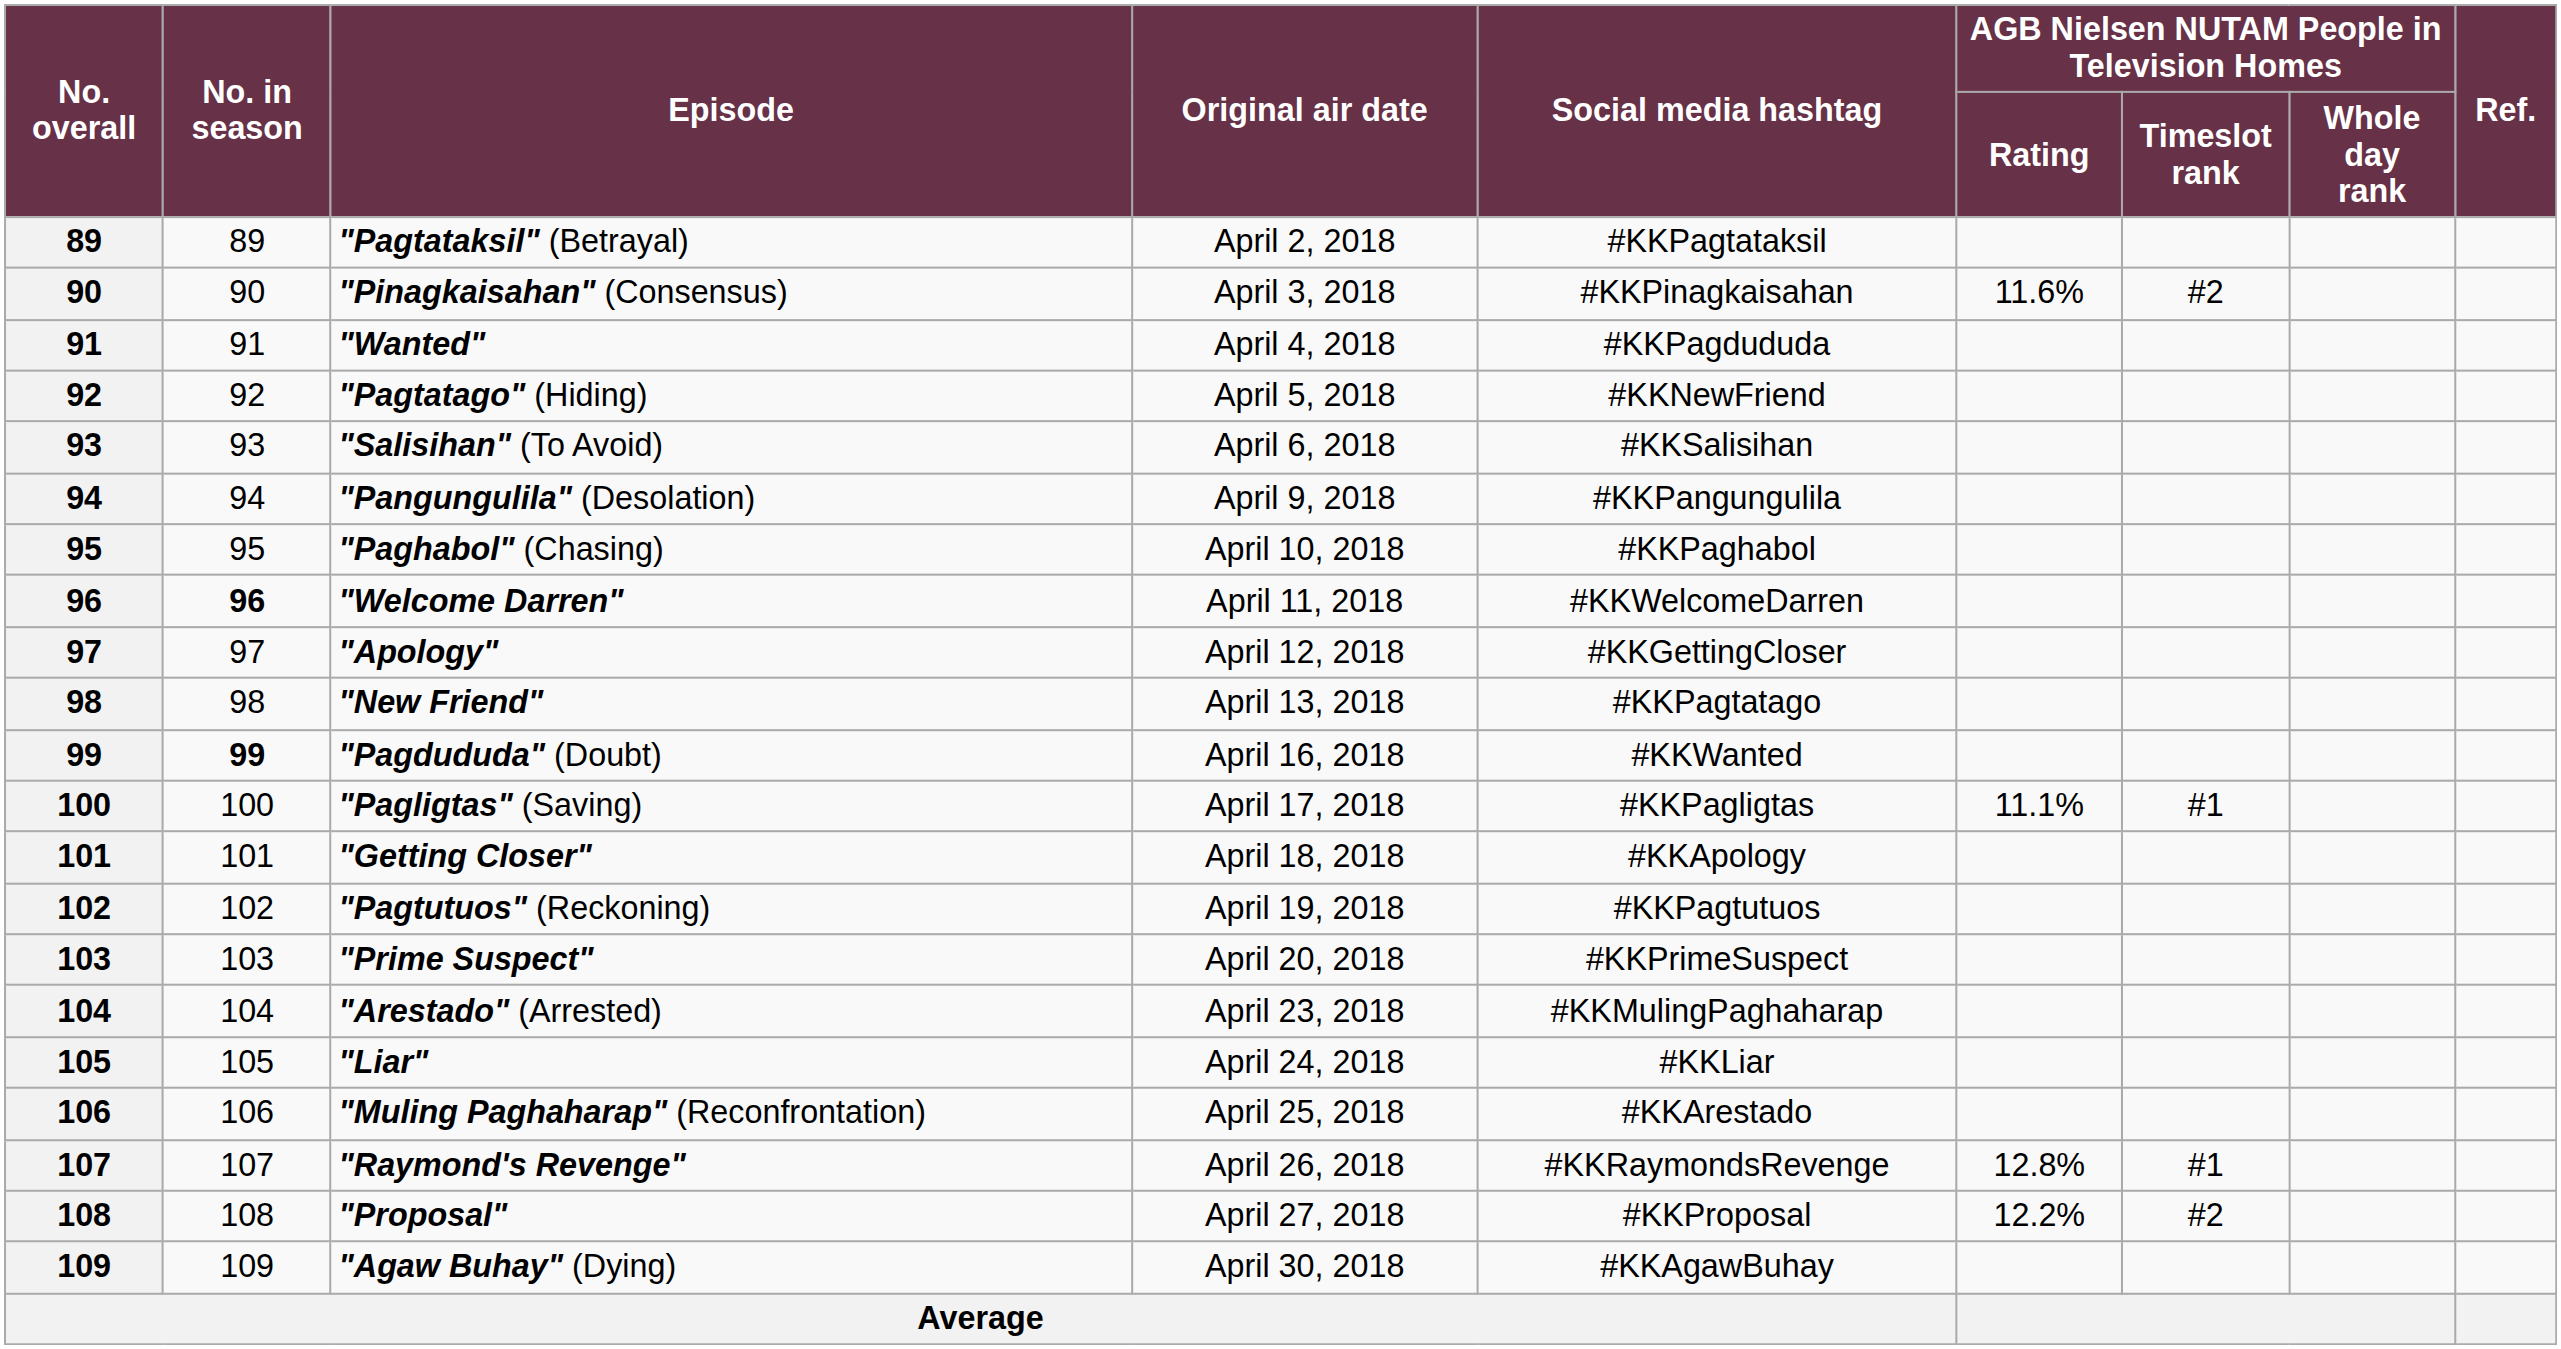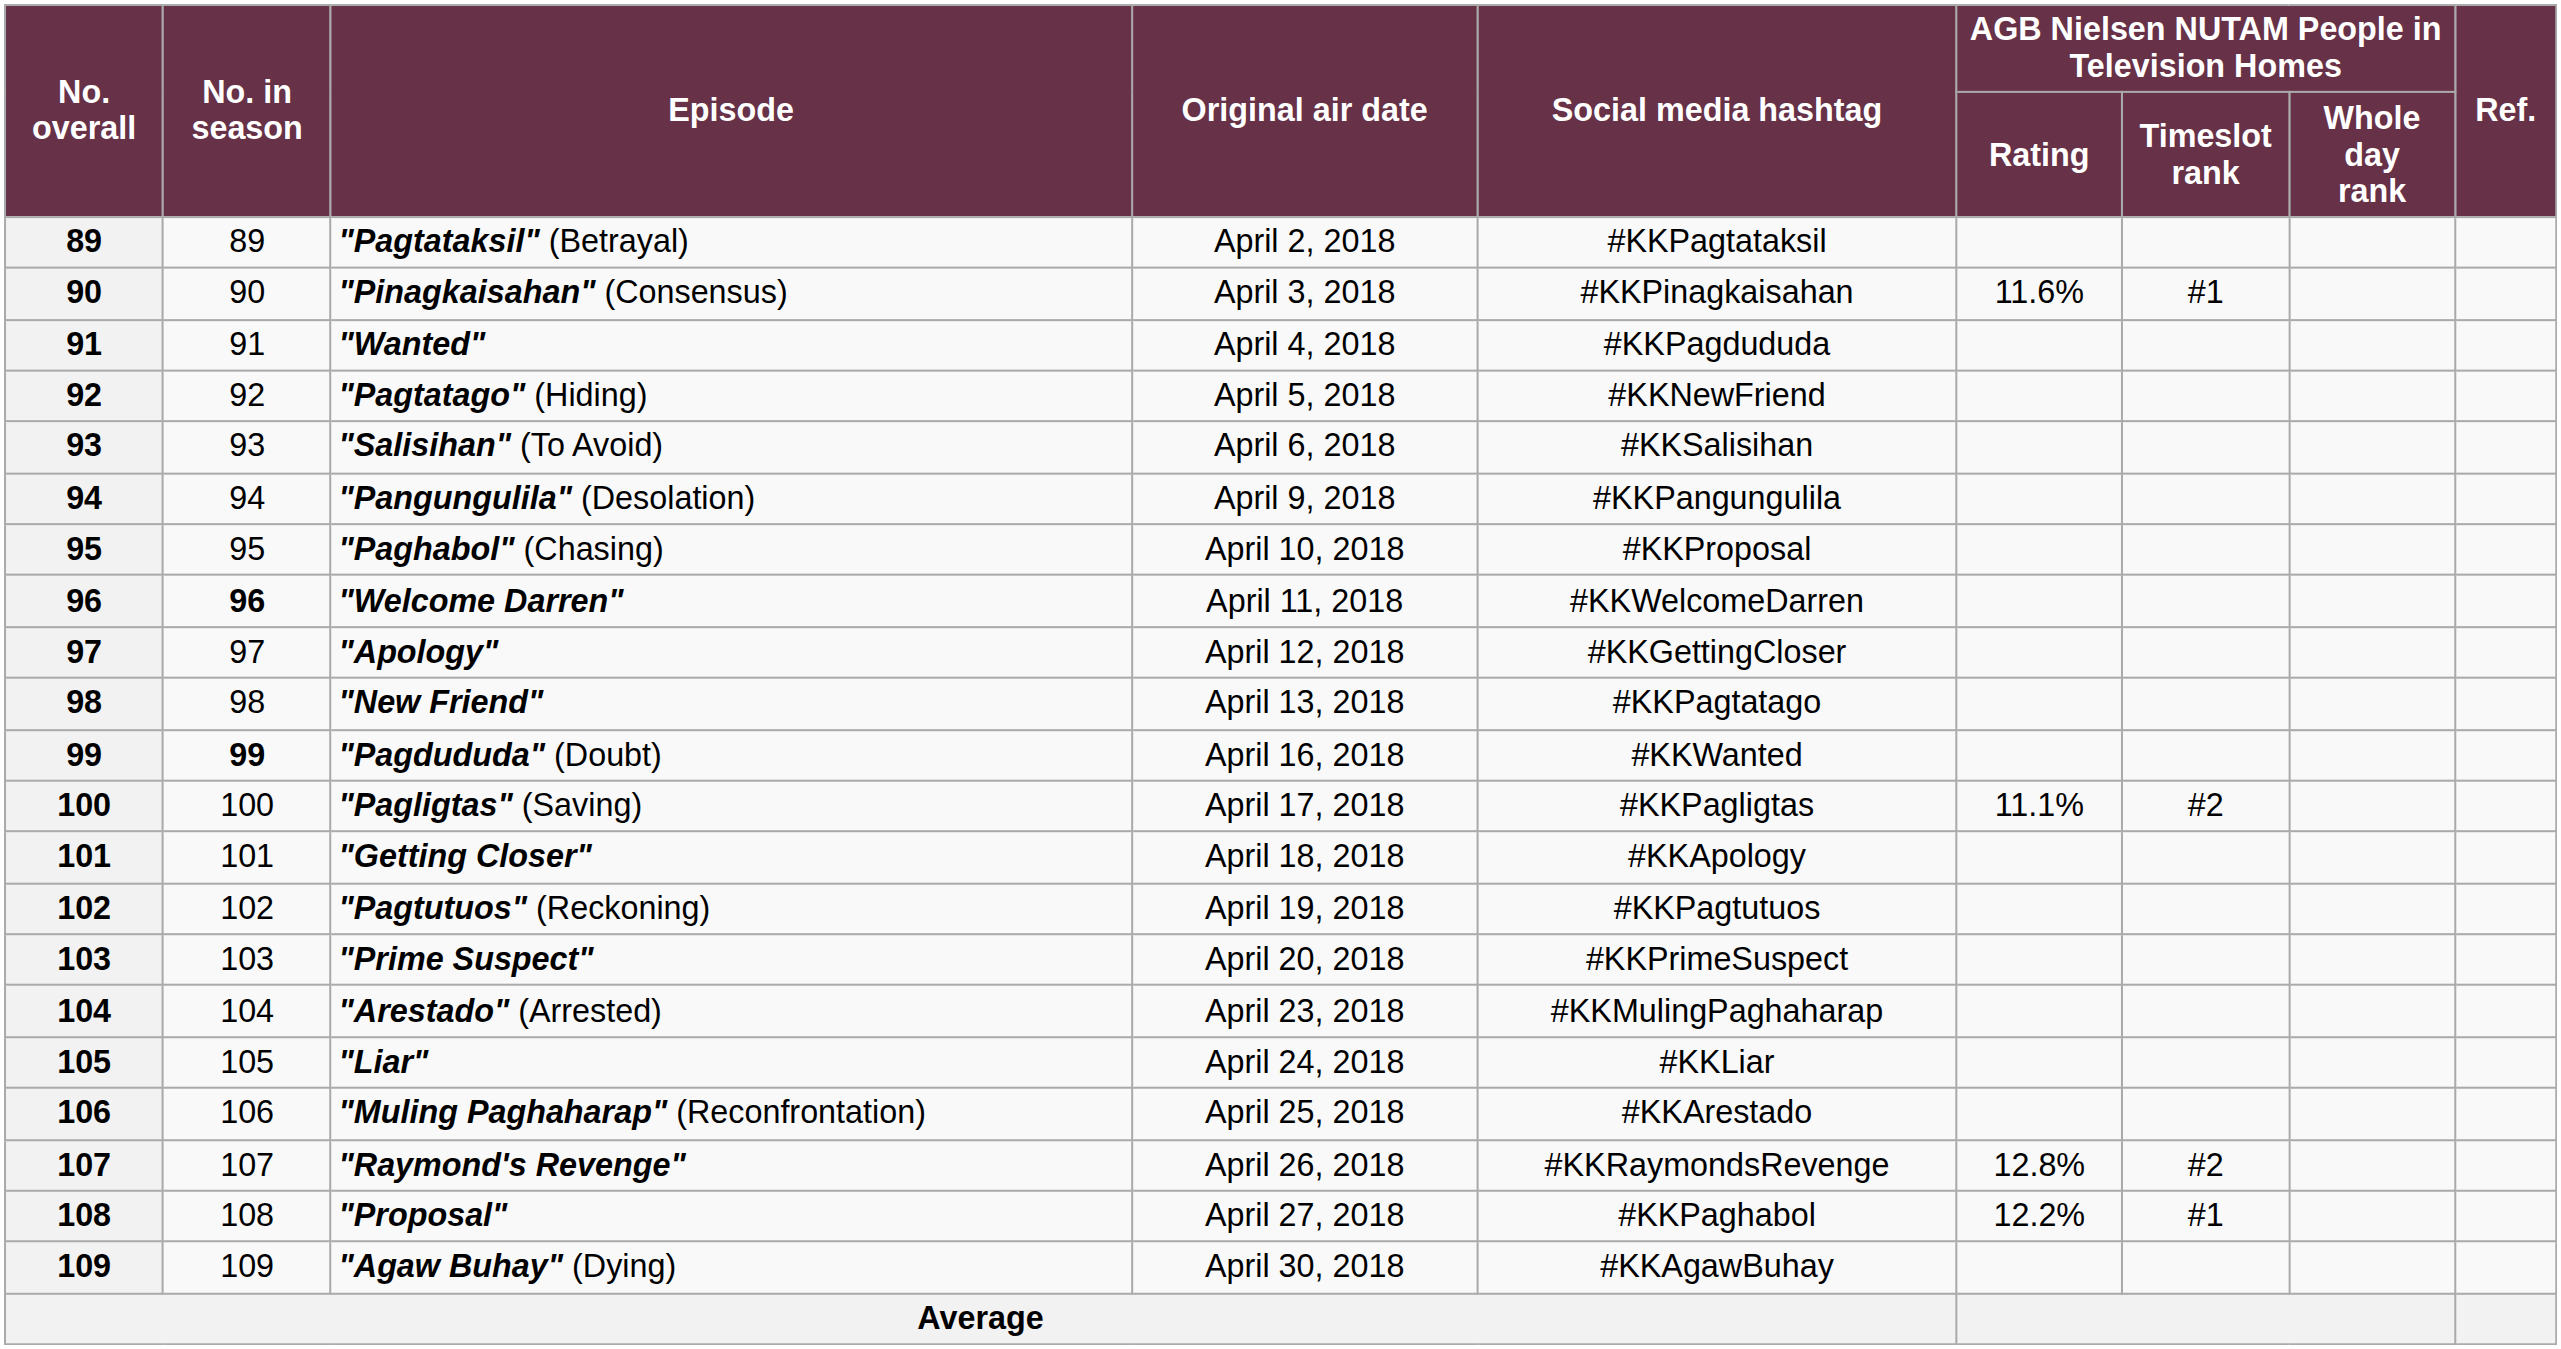"Pinagkaisahan" (Consensus) | AGB Nielsen NUTAM People in Television Homes / Timeslot rank: #2 -> #1
"Paghabol" (Chasing) | Social media hashtag: #KKPaghabol -> #KKProposal
"Pagligtas" (Saving) | AGB Nielsen NUTAM People in Television Homes / Timeslot rank: #1 -> #2
"Raymond's Revenge" | AGB Nielsen NUTAM People in Television Homes / Timeslot rank: #1 -> #2
"Proposal" | Social media hashtag: #KKProposal -> #KKPaghabol
"Proposal" | AGB Nielsen NUTAM People in Television Homes / Timeslot rank: #2 -> #1
